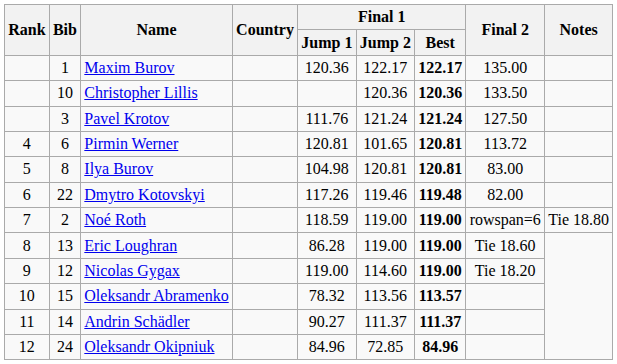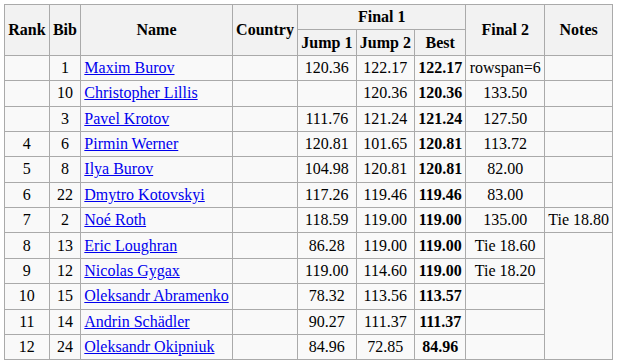Maxim Burov | Final 2: 135.00 -> rowspan=6
Ilya Burov | Final 2: 83.00 -> 82.00
Dmytro Kotovskyi | Final 1 / Best: 119.48 -> 119.46
Dmytro Kotovskyi | Final 2: 82.00 -> 83.00
Noé Roth | Final 2: rowspan=6 -> 135.00
